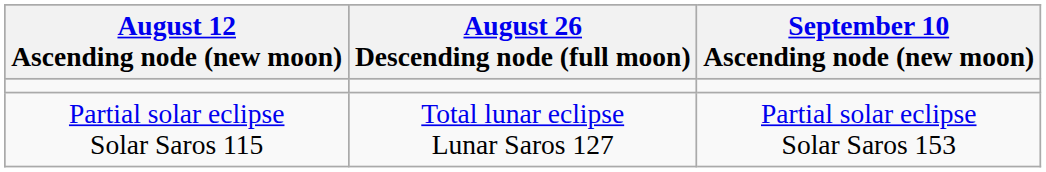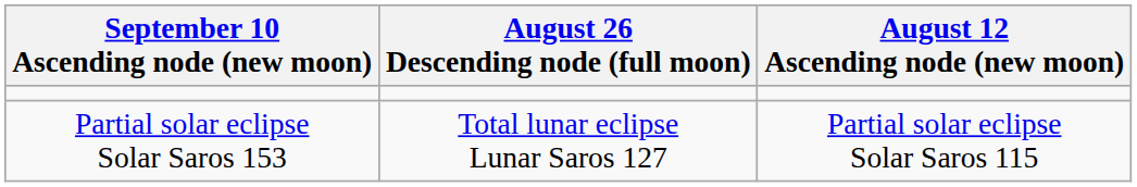columns swapped: August 12 Ascending node (new moon) <-> September 10 Ascending node (new moon)
